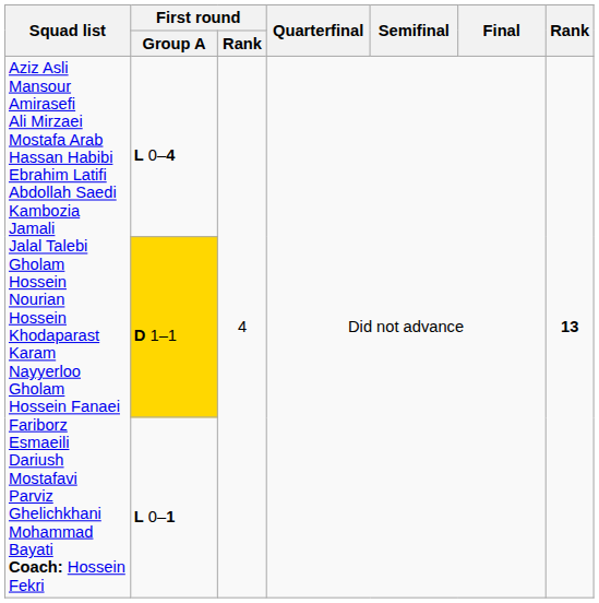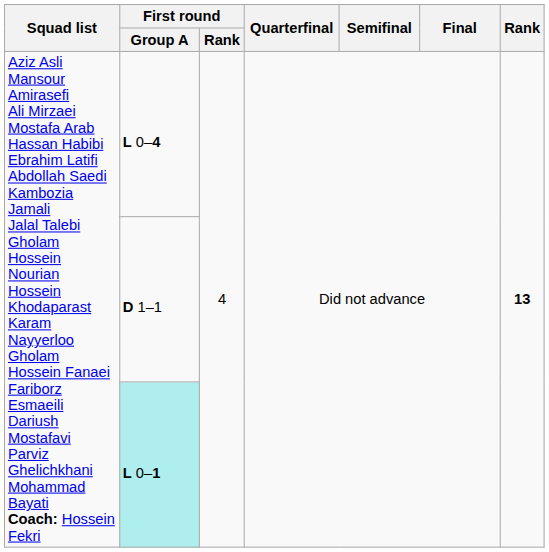D 1–1 | First round / Group A: gold background -> no background
L 0–1 | First round / Group A: no background -> paleturquoise background
